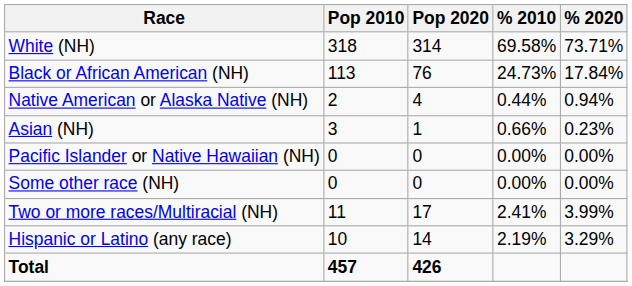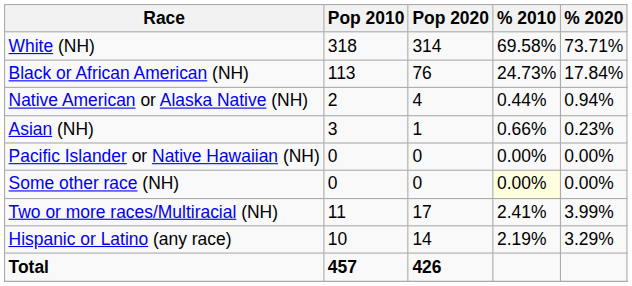Some other race (NH) | % 2010: no background -> lightyellow background
